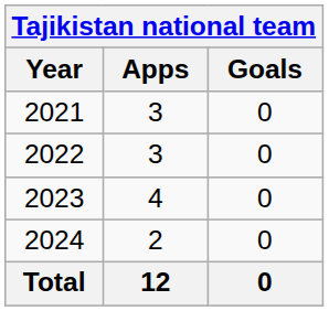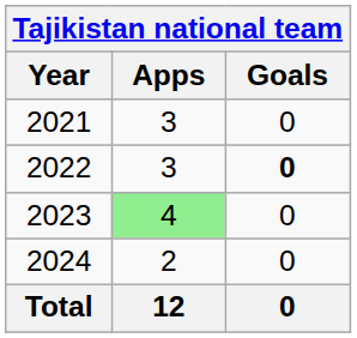2022 | Goals: normal -> bold
2023 | Apps: no background -> lightgreen background
